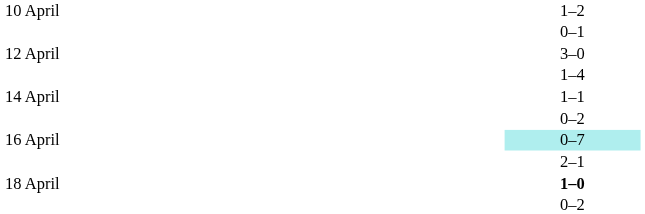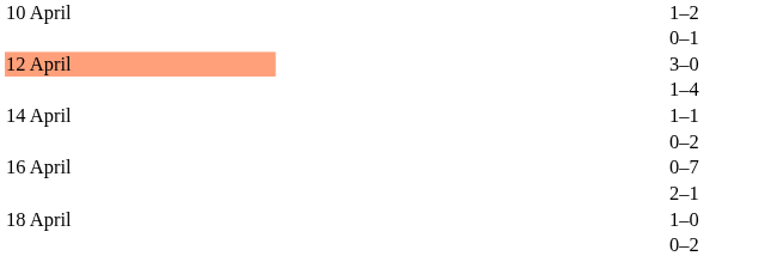3–0 | column 1: no background -> lightsalmon background
0–7 | column 2: paleturquoise background -> no background
1–0 | column 2: bold -> normal
